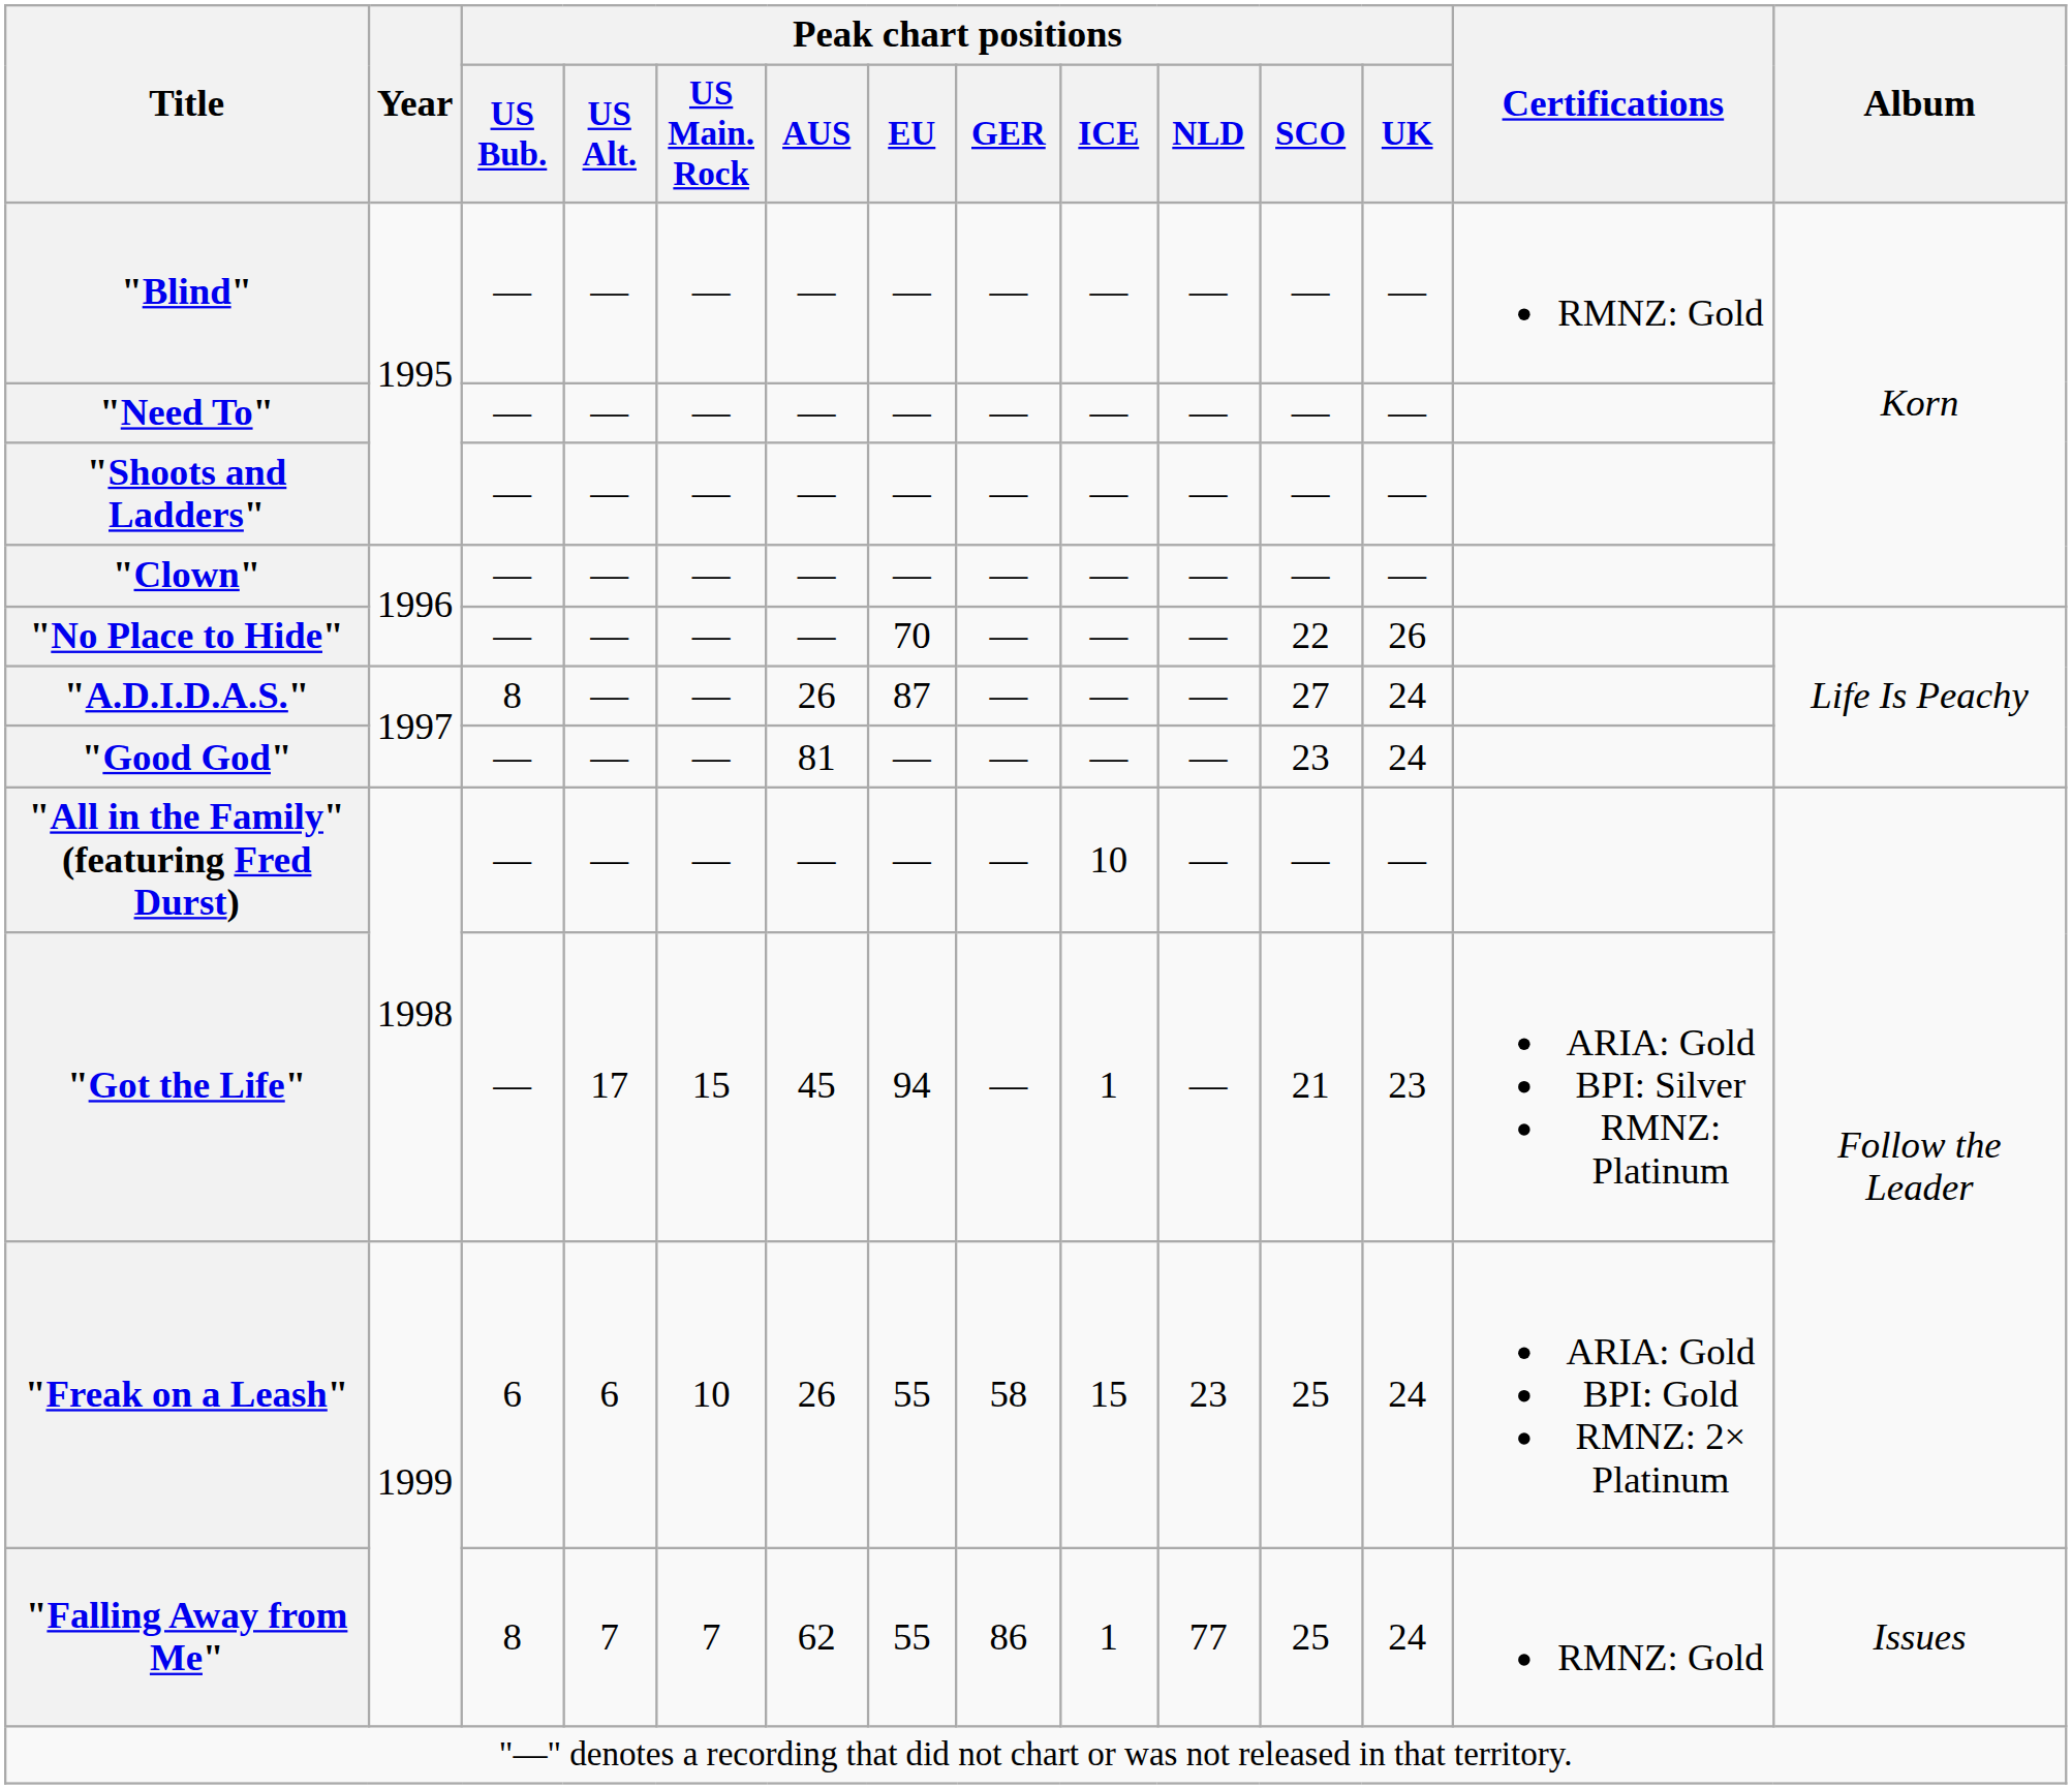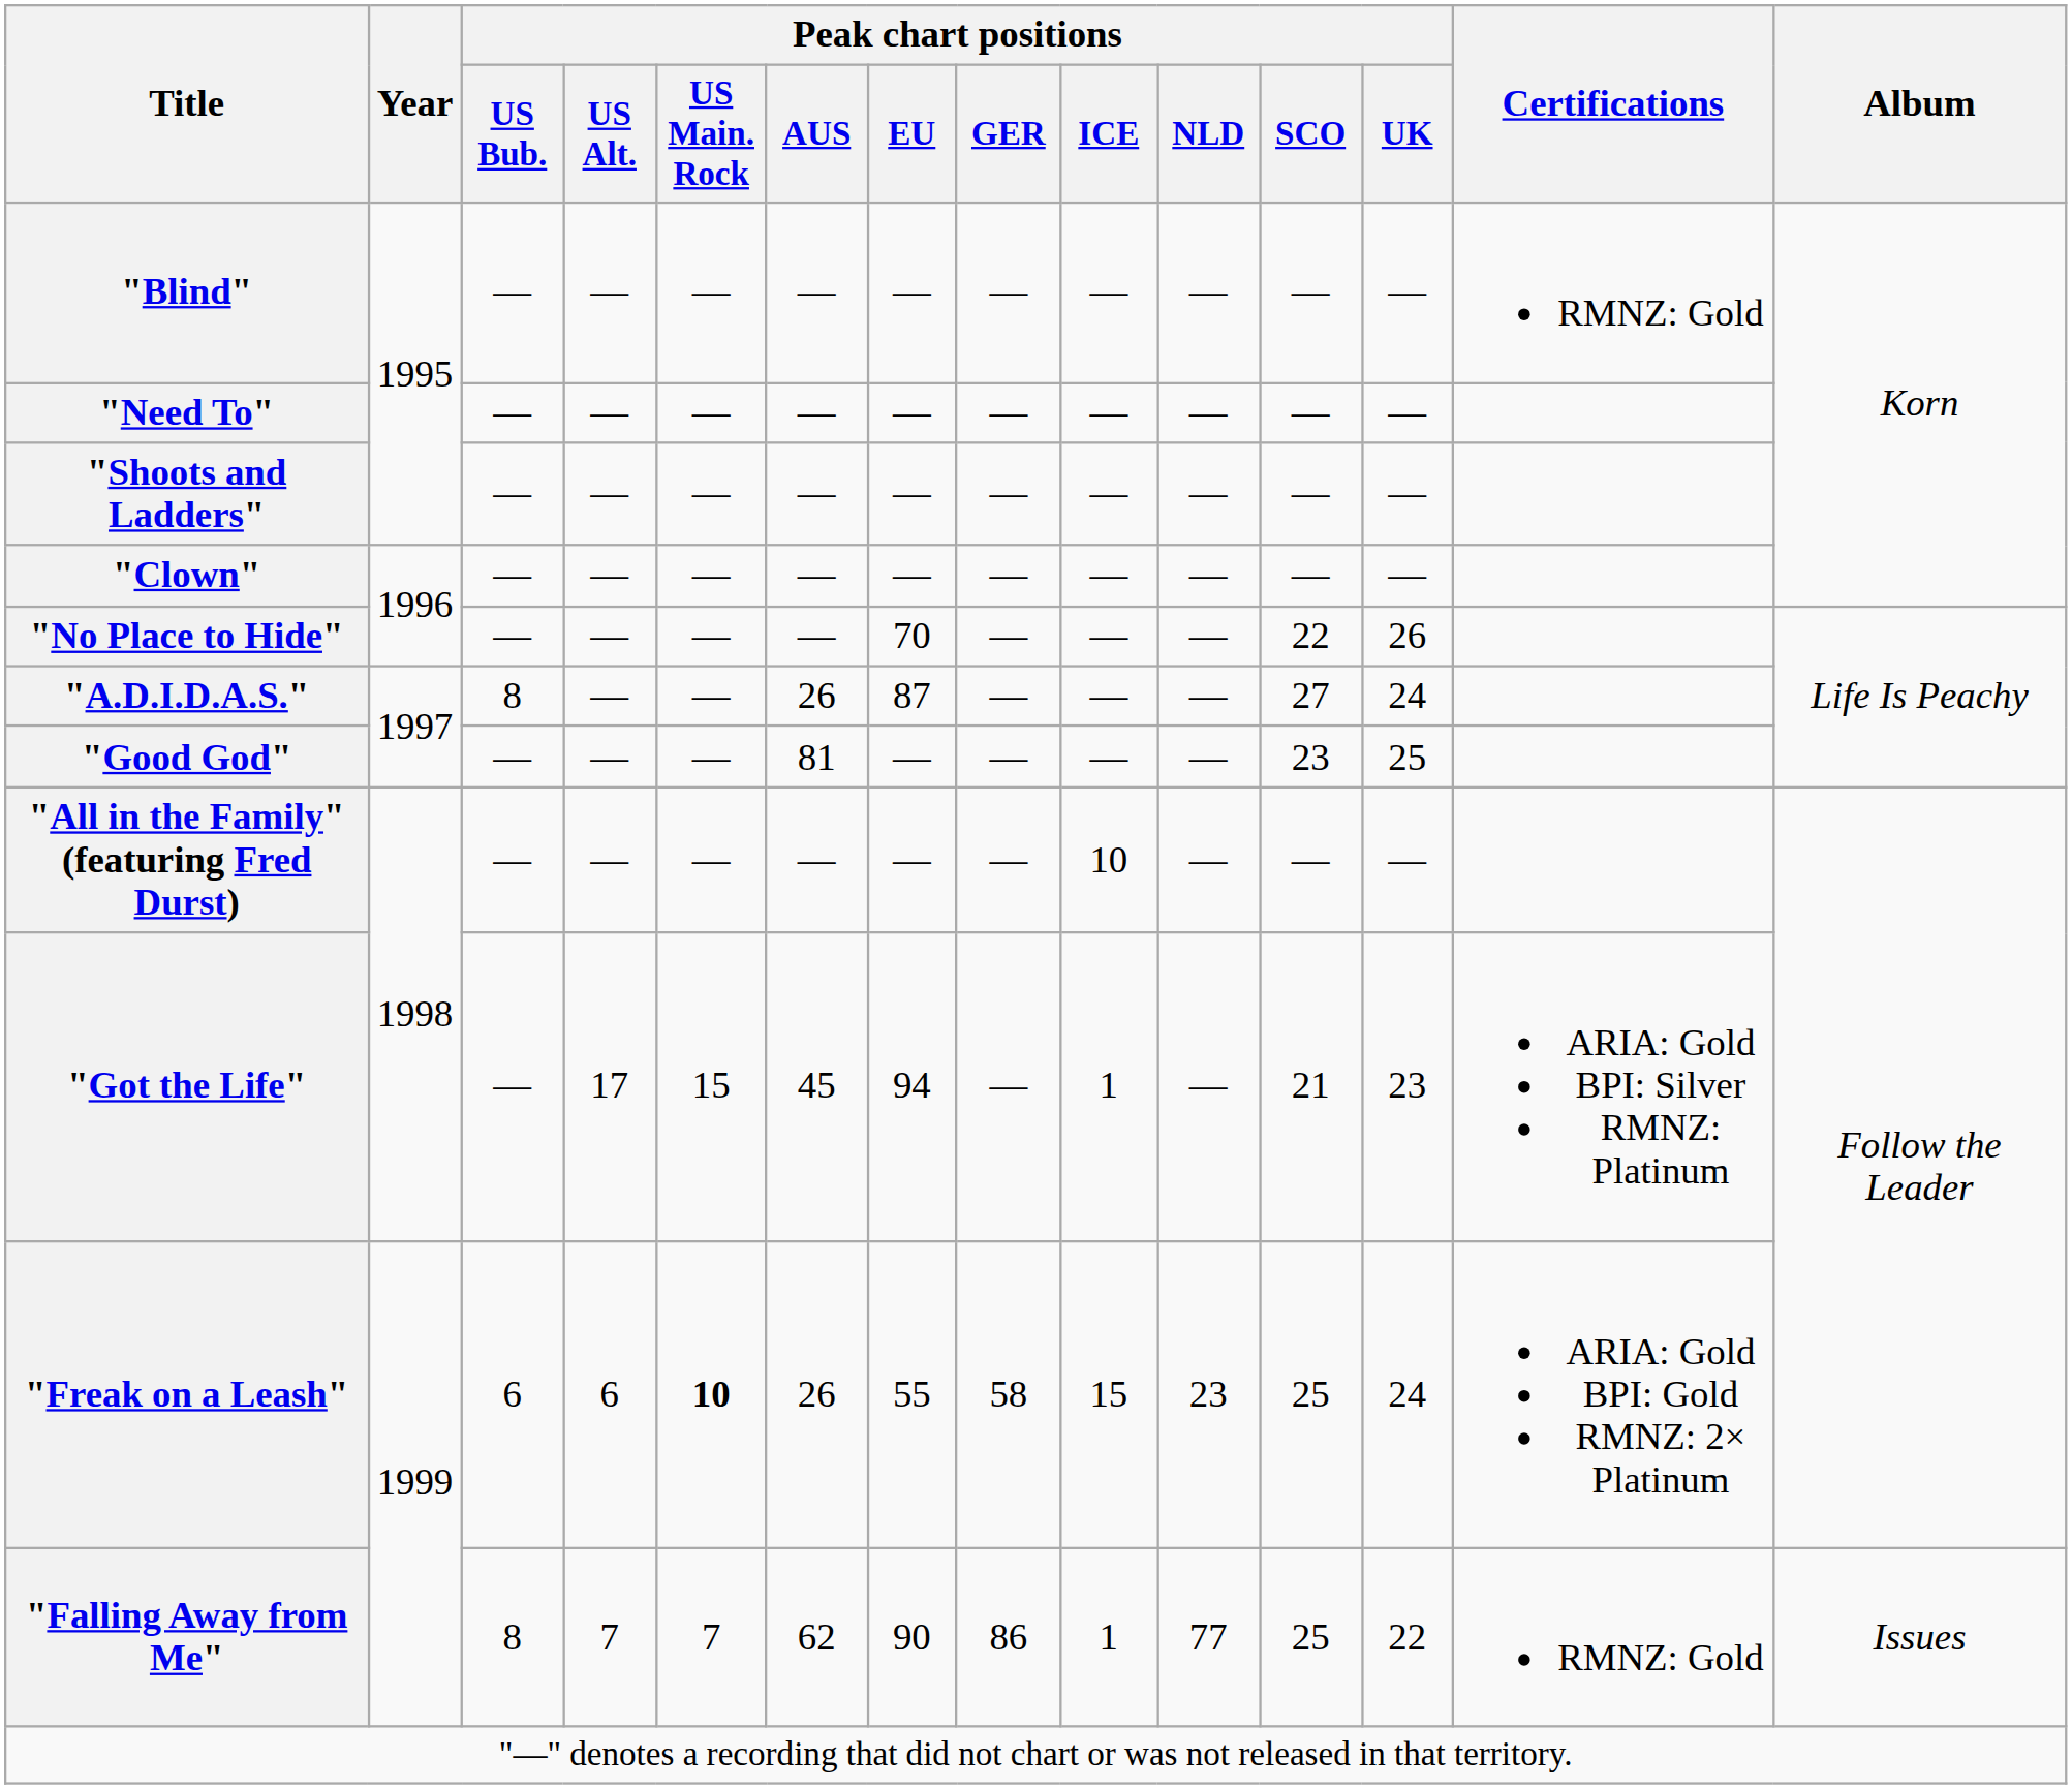"Good God" | Peak chart positions / UK: 24 -> 25
"Freak on a Leash" | Peak chart positions / US Main. Rock: normal -> bold
"Falling Away from Me" | Peak chart positions / EU: 55 -> 90
"Falling Away from Me" | Peak chart positions / UK: 24 -> 22
